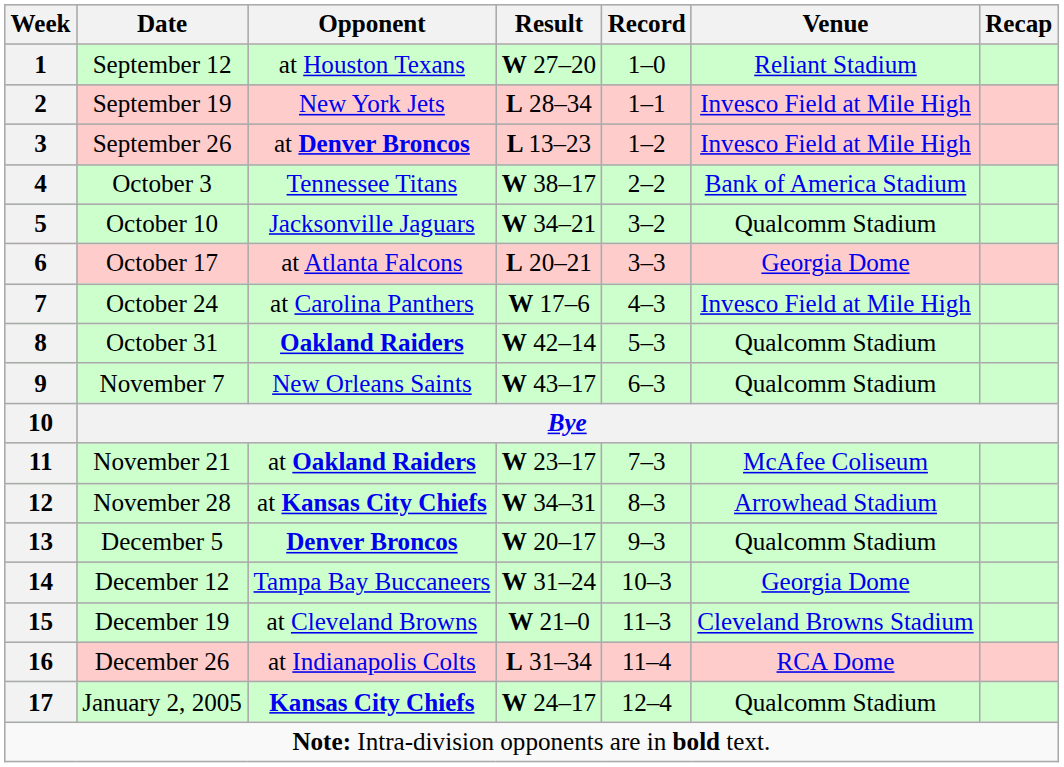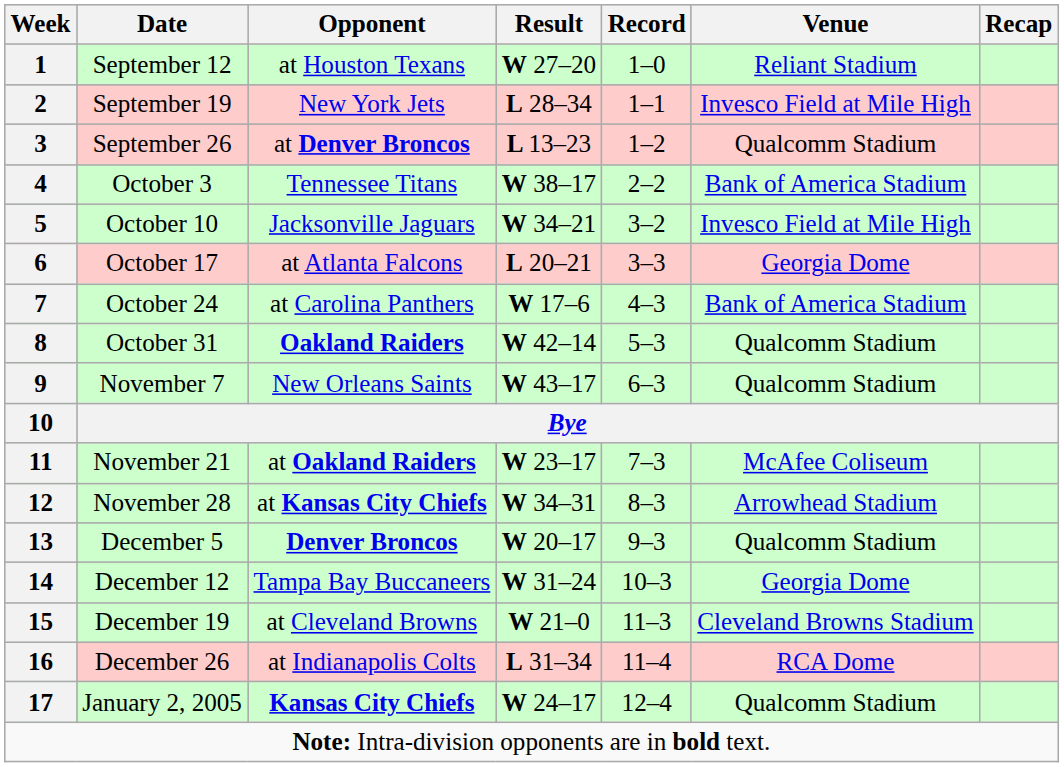3 | Venue: Invesco Field at Mile High -> Qualcomm Stadium
5 | Venue: Qualcomm Stadium -> Invesco Field at Mile High
7 | Venue: Invesco Field at Mile High -> Bank of America Stadium
